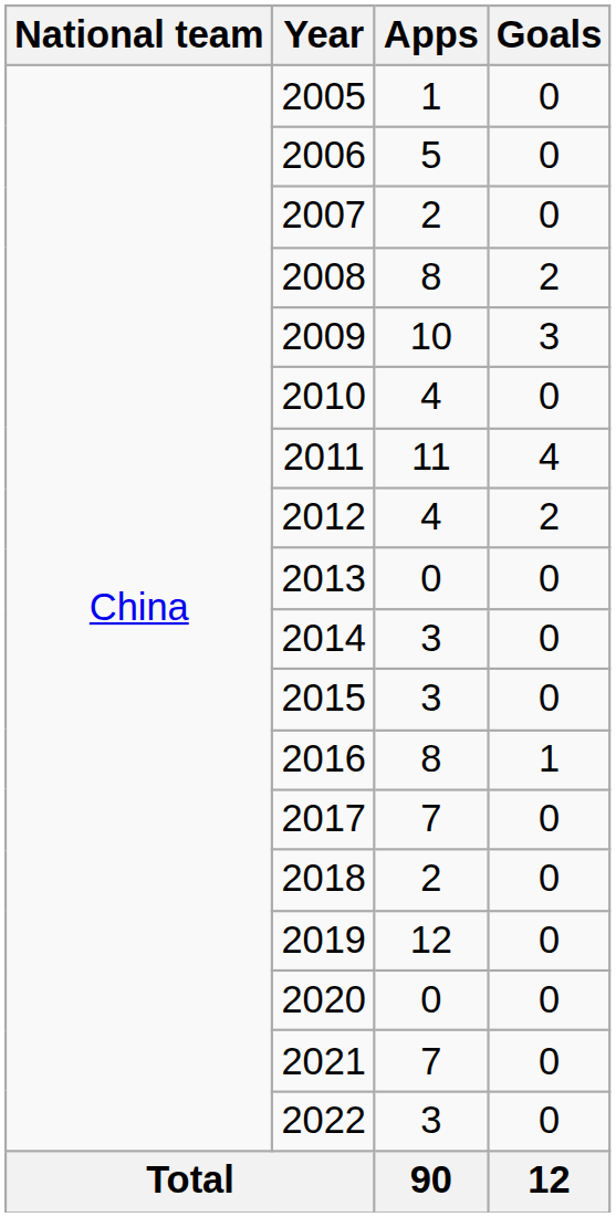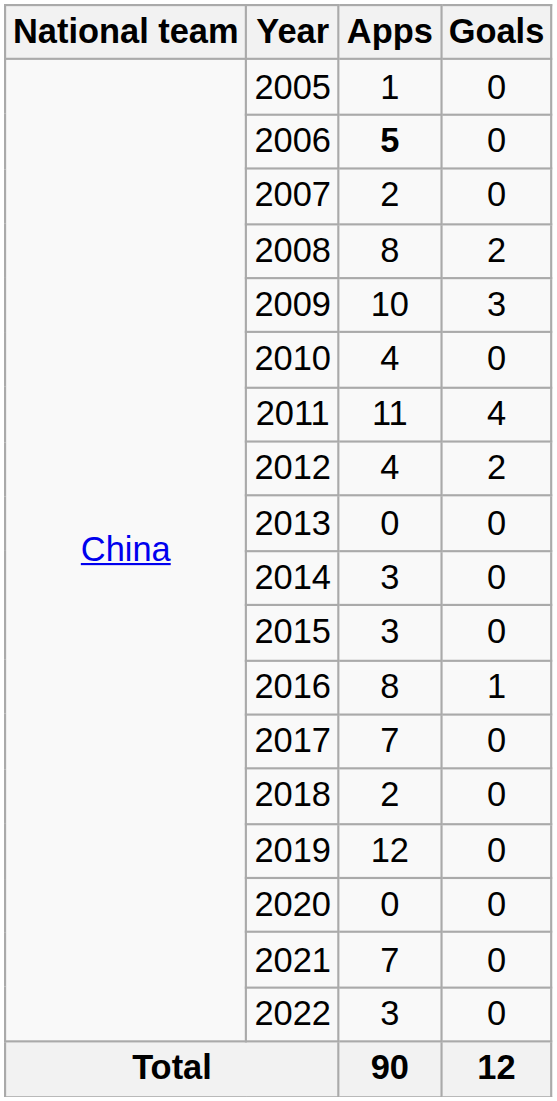2006 | Apps: normal -> bold
